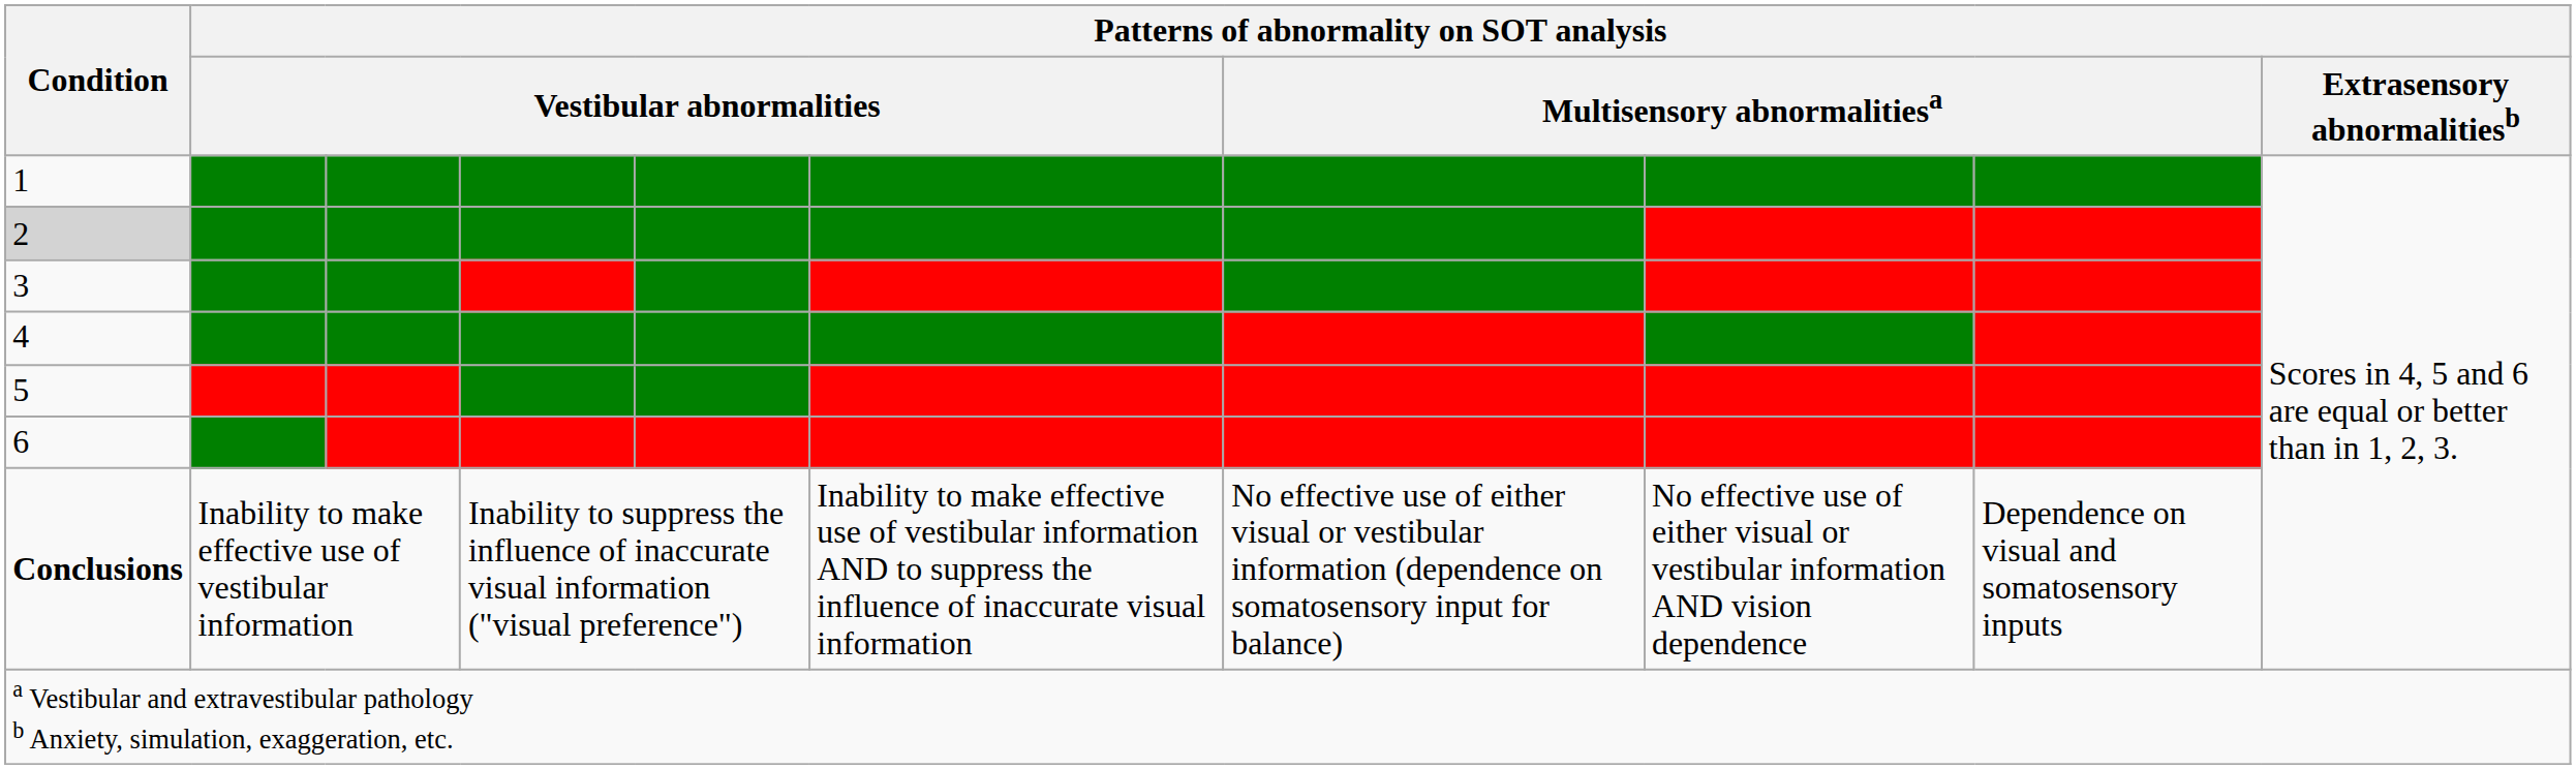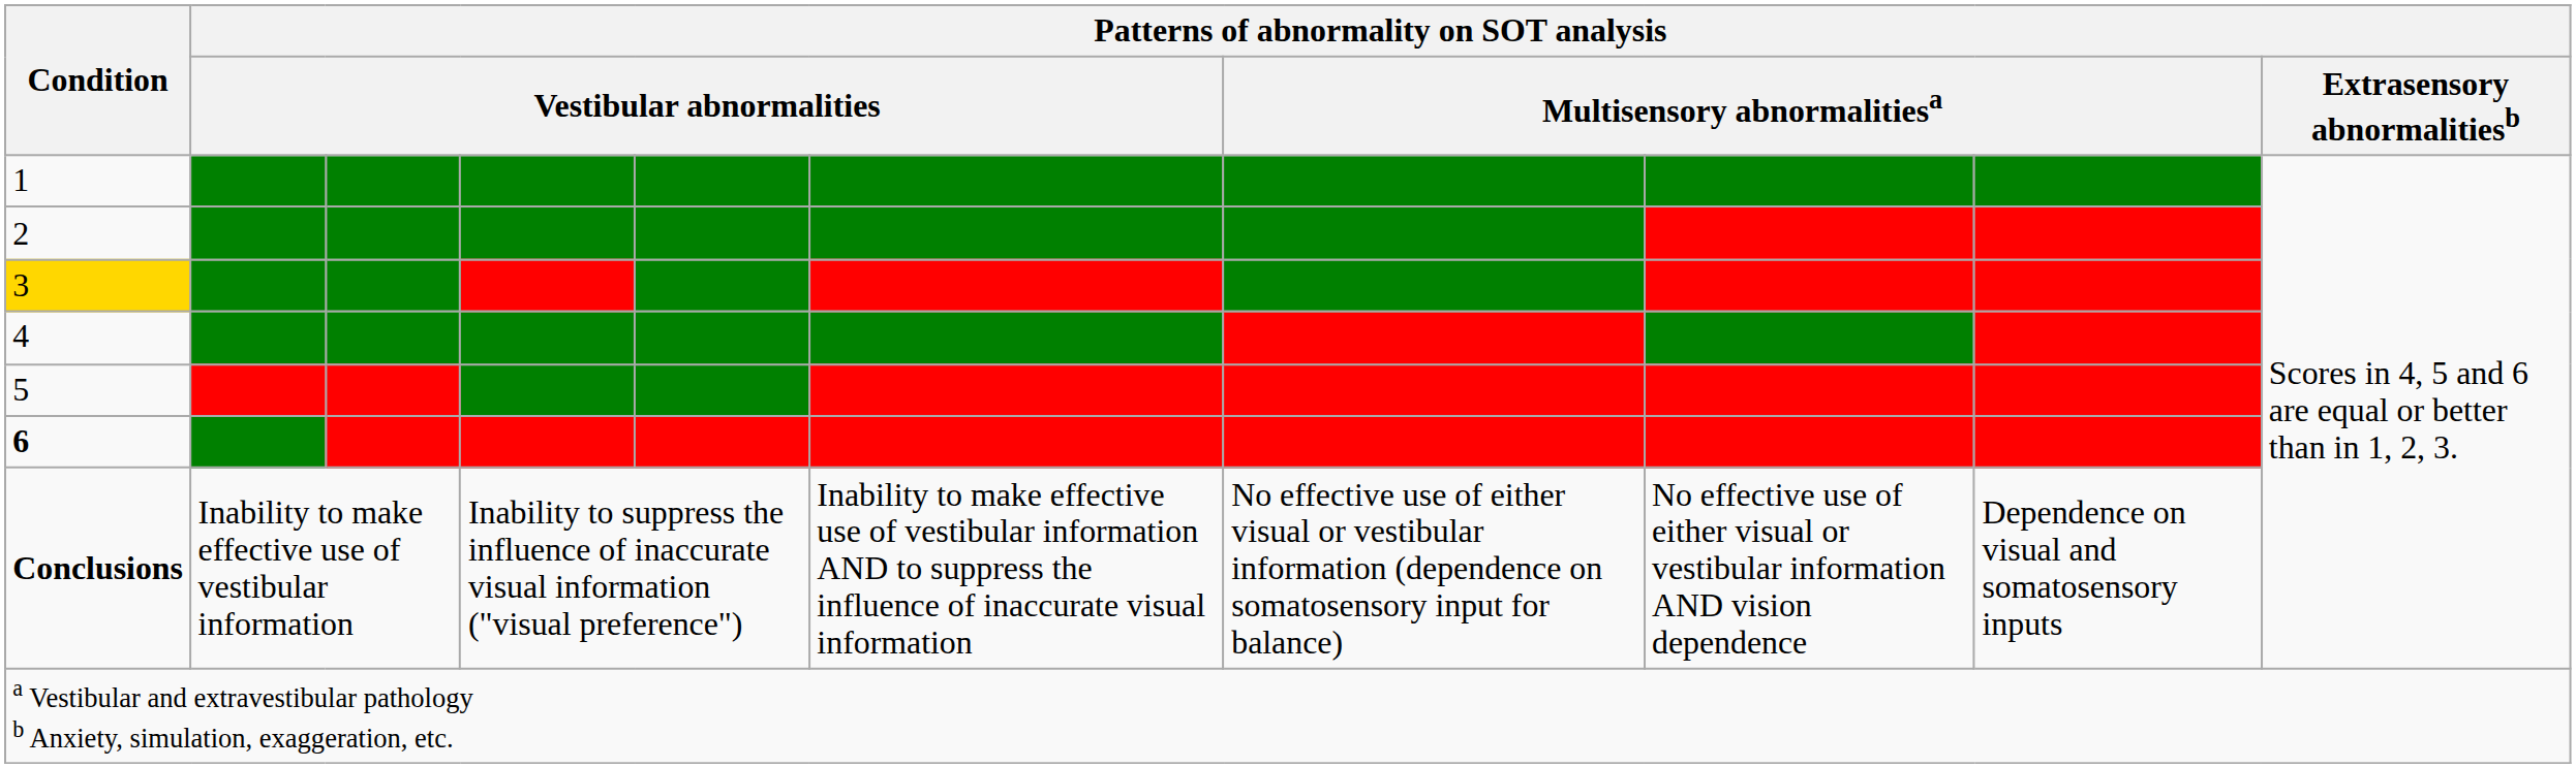2 | Condition: lightgrey background -> no background
3 | Condition: no background -> gold background
6 | Condition: normal -> bold
